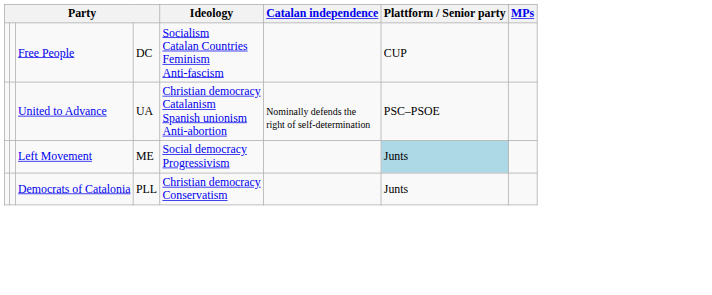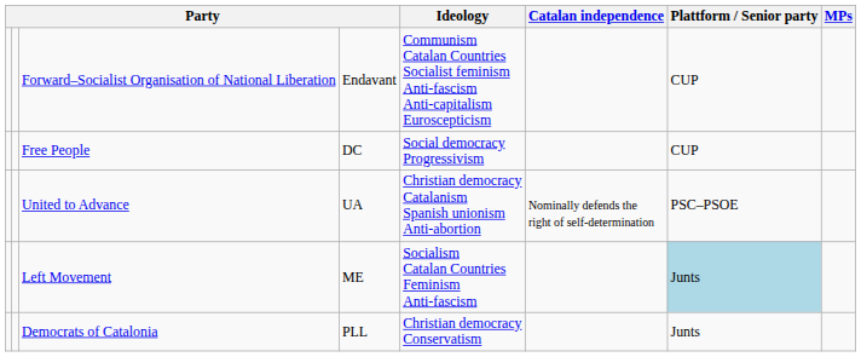+ row: Forward–Socialist Organisation of National Liberation | Endavant | Communism Catalan Countries Socialist feminism Anti-fascism Anti-capitalism Euroscepticism | CUP
Free People | Ideology: Socialism Catalan Countries Feminism Anti-fascism -> Social democracy Progressivism
Left Movement | Ideology: Social democracy Progressivism -> Socialism Catalan Countries Feminism Anti-fascism
